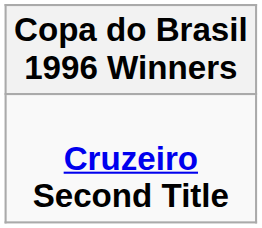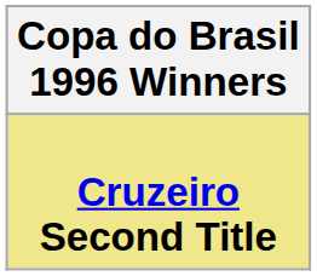row 2 | column 1: no background -> khaki background
